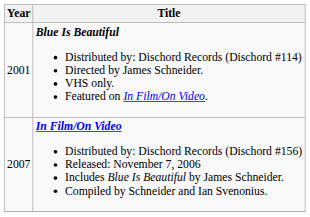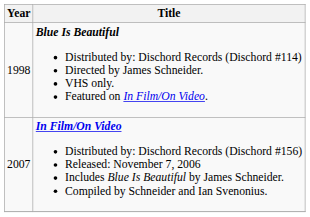row 2 | Year: 2001 -> 1998
